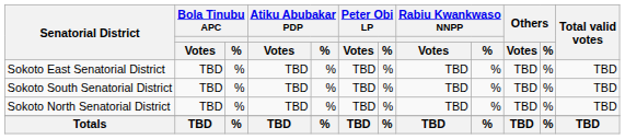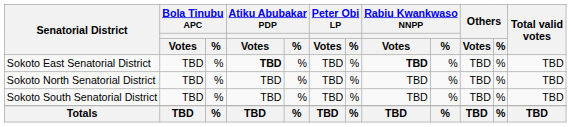Sokoto East Senatorial District | Atiku Abubakar PDP / Votes: normal -> bold
Sokoto East Senatorial District | Rabiu Kwankwaso NNPP / Votes: normal -> bold
rows swapped: Sokoto North Senatorial District <-> Sokoto South Senatorial District
